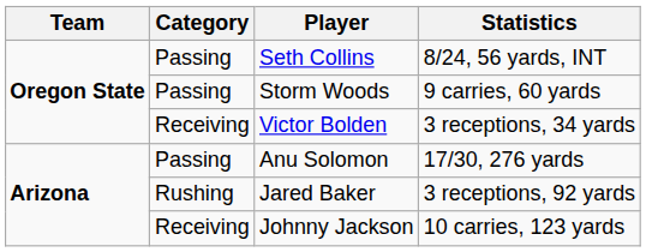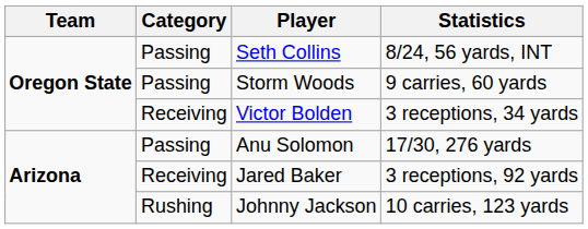Jared Baker | Category: Rushing -> Receiving
Johnny Jackson | Category: Receiving -> Rushing
